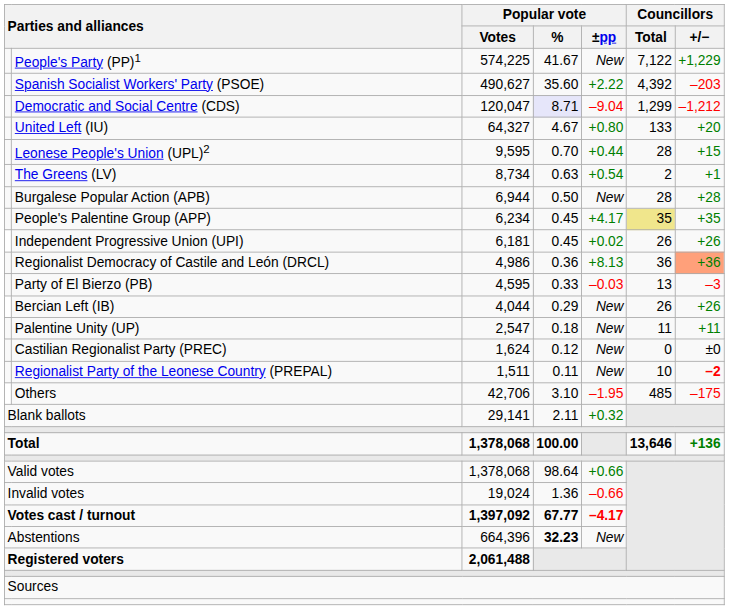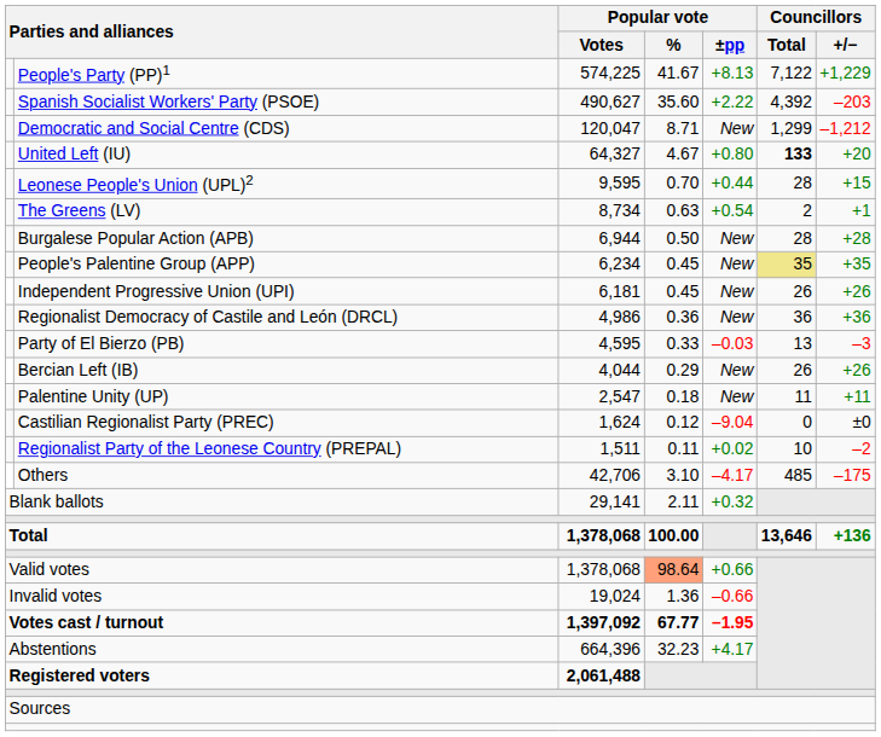People's Party (PP)1 | Popular vote / ±pp: New -> +8.13
Democratic and Social Centre (CDS) | Popular vote / %: lavender background -> no background
Democratic and Social Centre (CDS) | Popular vote / ±pp: –9.04 -> New
United Left (IU) | Councillors / Total: normal -> bold
People's Palentine Group (APP) | Popular vote / ±pp: +4.17 -> New
Independent Progressive Union (UPI) | Popular vote / ±pp: +0.02 -> New
Regionalist Democracy of Castile and León (DRCL) | Popular vote / ±pp: +8.13 -> New
Regionalist Democracy of Castile and León (DRCL) | Councillors / +/−: lightsalmon background -> no background
Castilian Regionalist Party (PREC) | Popular vote / ±pp: New -> –9.04
Regionalist Party of the Leonese Country (PREPAL) | Popular vote / ±pp: New -> +0.02
Regionalist Party of the Leonese Country (PREPAL) | Councillors / +/−: bold -> normal
Others | Popular vote / ±pp: –1.95 -> –4.17
Valid votes | Popular vote / %: no background -> lightsalmon background
Votes cast / turnout | Popular vote / ±pp: –4.17 -> –1.95
Abstentions | Popular vote / %: bold -> normal
Abstentions | Popular vote / ±pp: New -> +4.17
